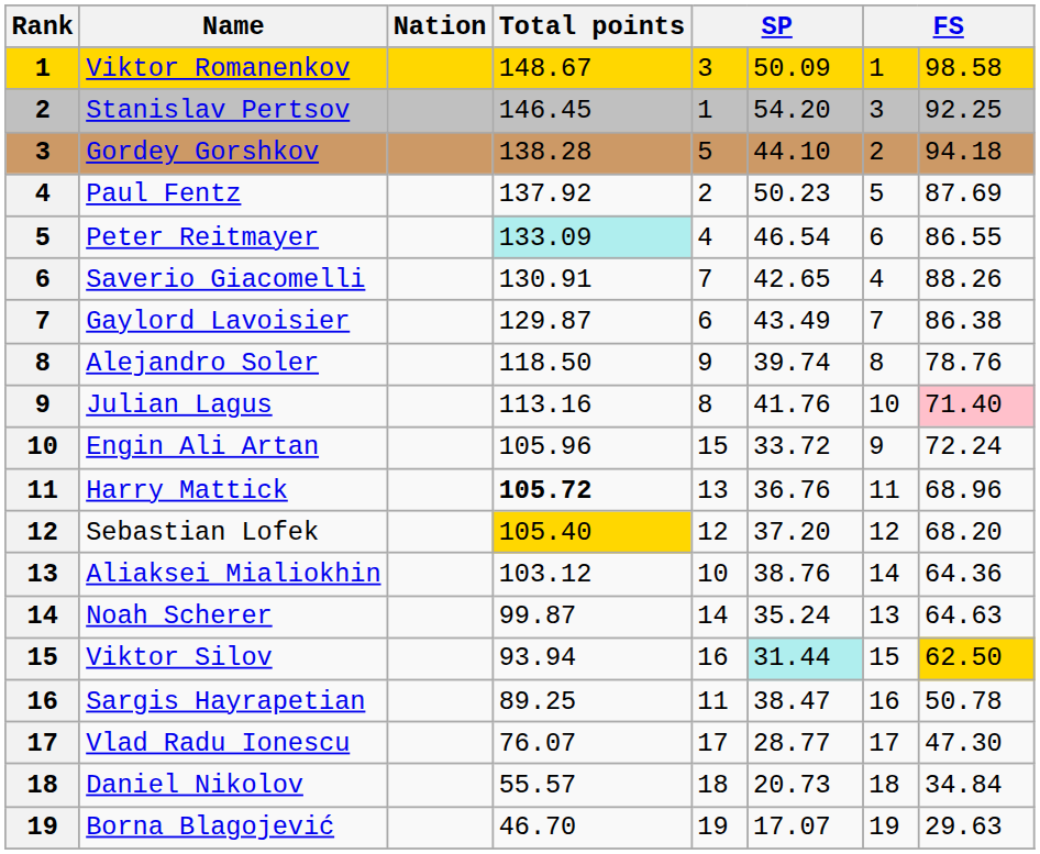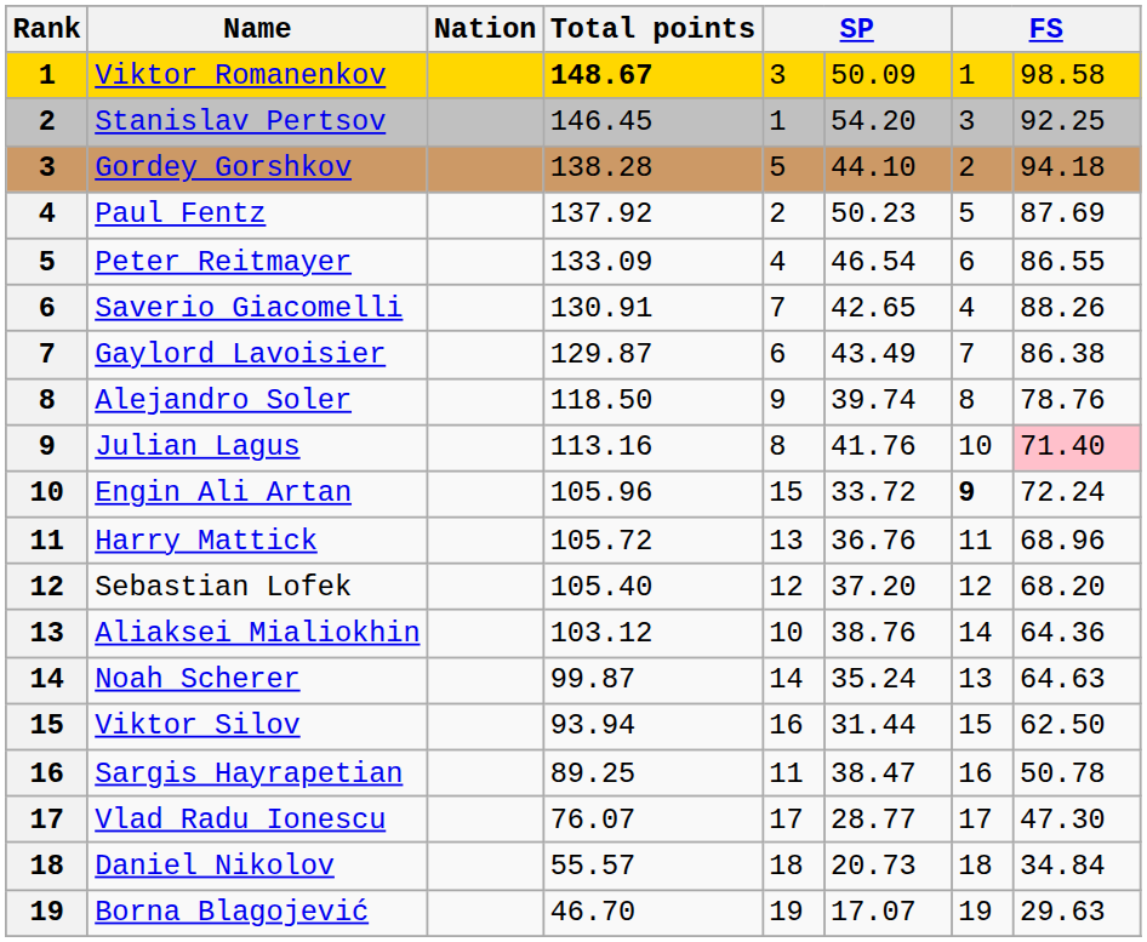Viktor Romanenkov | Total points: normal -> bold
Peter Reitmayer | Total points: paleturquoise background -> no background
Engin Ali Artan | column 7: normal -> bold
Harry Mattick | Total points: bold -> normal
Sebastian Lofek | Total points: gold background -> no background
Viktor Silov | column 6: paleturquoise background -> no background
Viktor Silov | column 8: gold background -> no background
